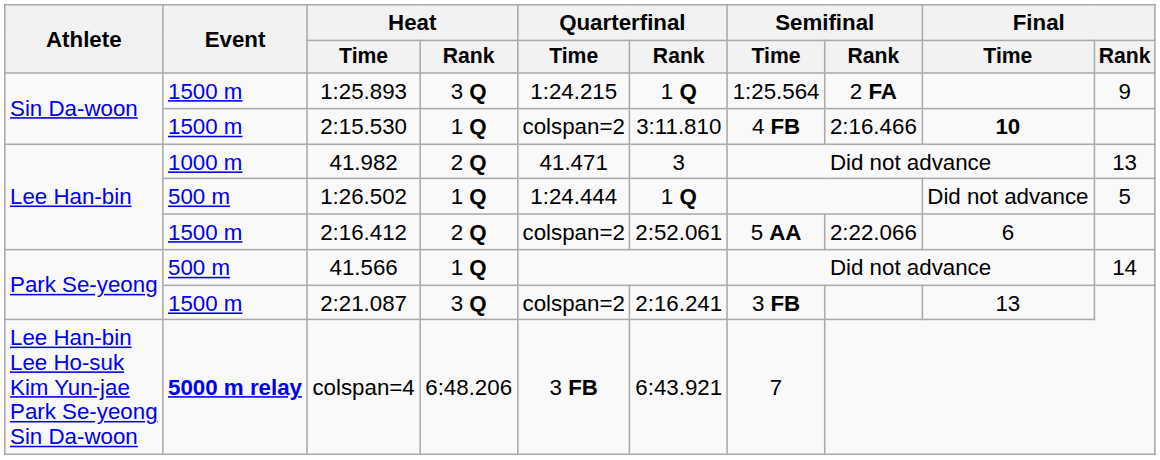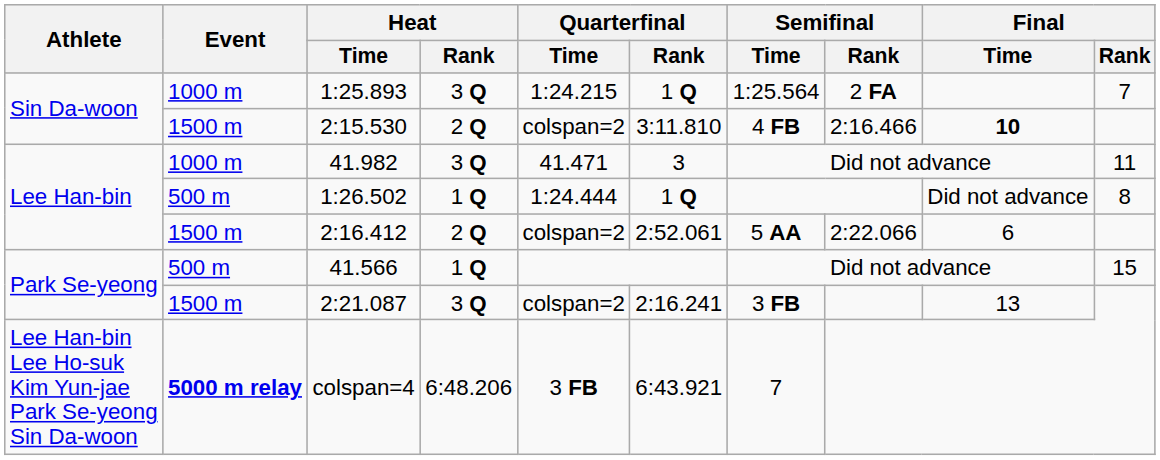1:25.893 | Event: 1500 m -> 1000 m
1:25.893 | Final / Rank: 9 -> 7
2:15.530 | Heat / Rank: 1 Q -> 2 Q
41.982 | Heat / Rank: 2 Q -> 3 Q
41.982 | Final / Rank: 13 -> 11
1:26.502 | Final / Rank: 5 -> 8
41.566 | Final / Rank: 14 -> 15
